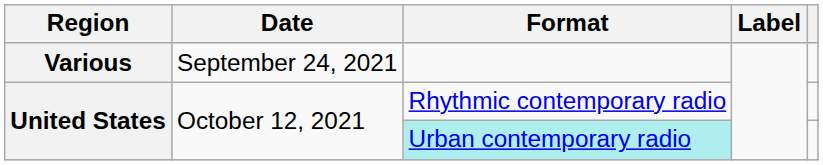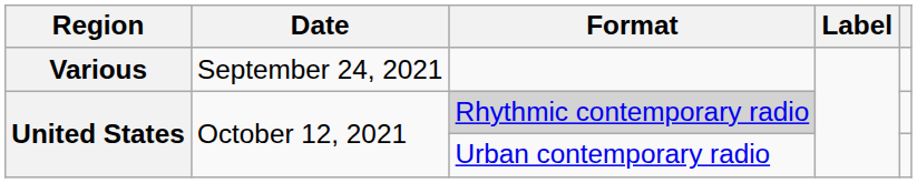Rhythmic contemporary radio | Format: no background -> lightgrey background
Urban contemporary radio | Format: paleturquoise background -> no background
